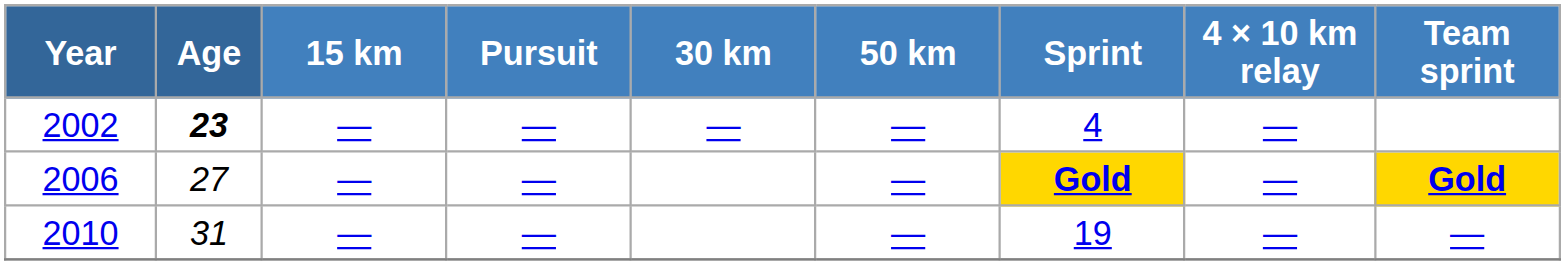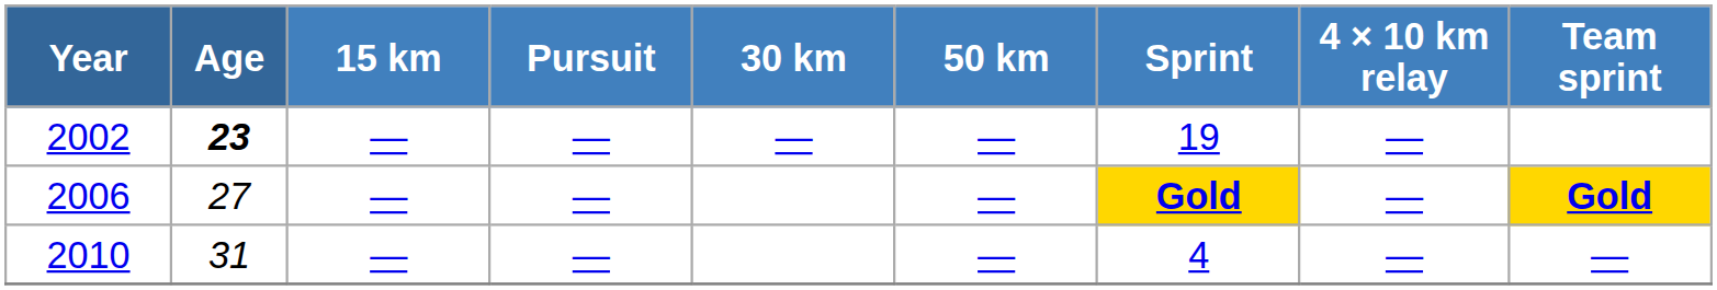2002 | Sprint: 4 -> 19
2010 | Sprint: 19 -> 4
